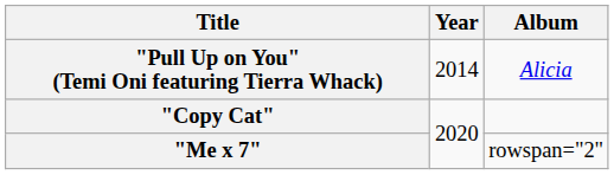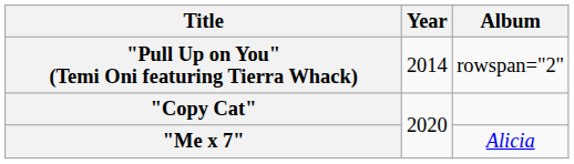"Pull Up on You" (Temi Oni featuring Tierra Whack) | Album: Alicia -> rowspan="2"
"Me x 7" | Album: rowspan="2" -> Alicia
